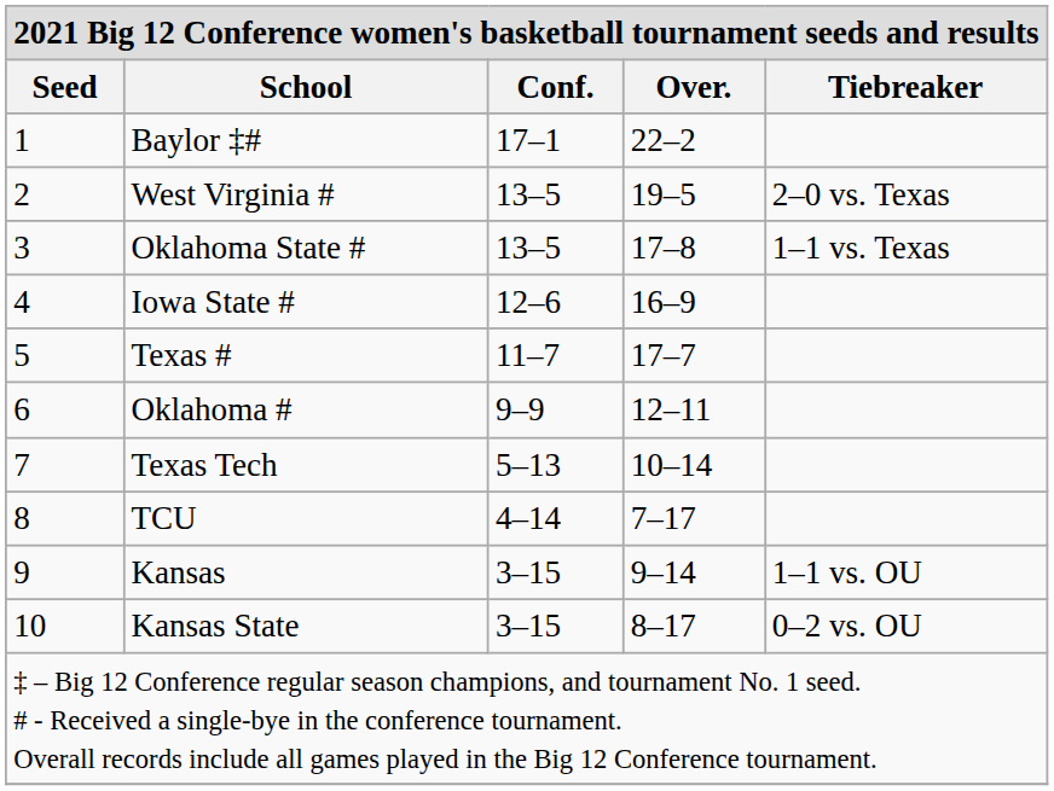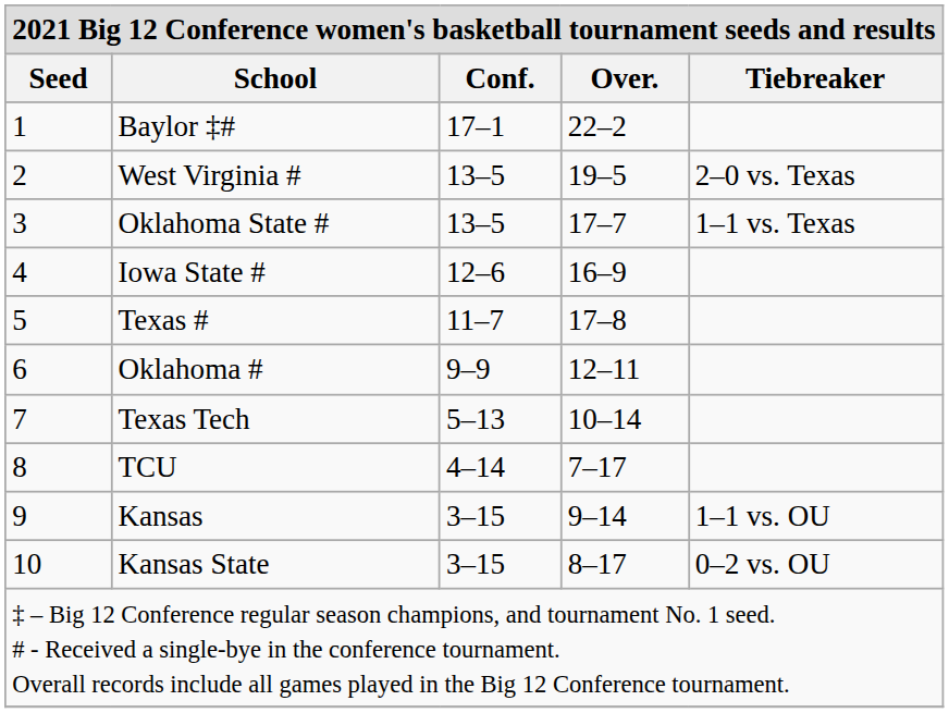Oklahoma State # | Over.: 17–8 -> 17–7
Texas # | Over.: 17–7 -> 17–8
